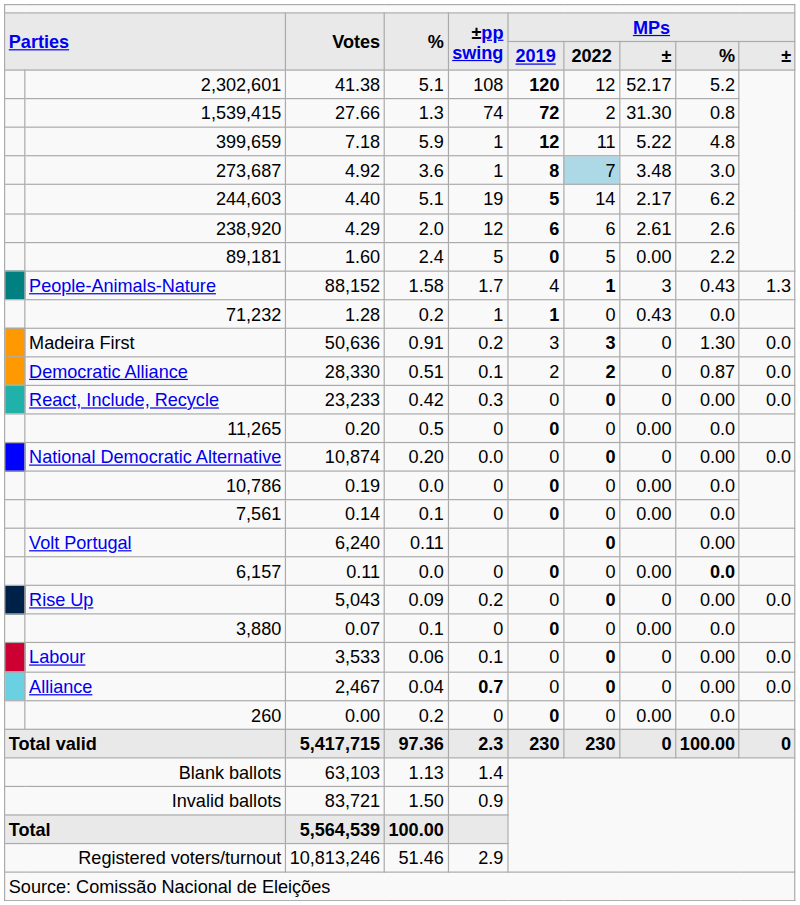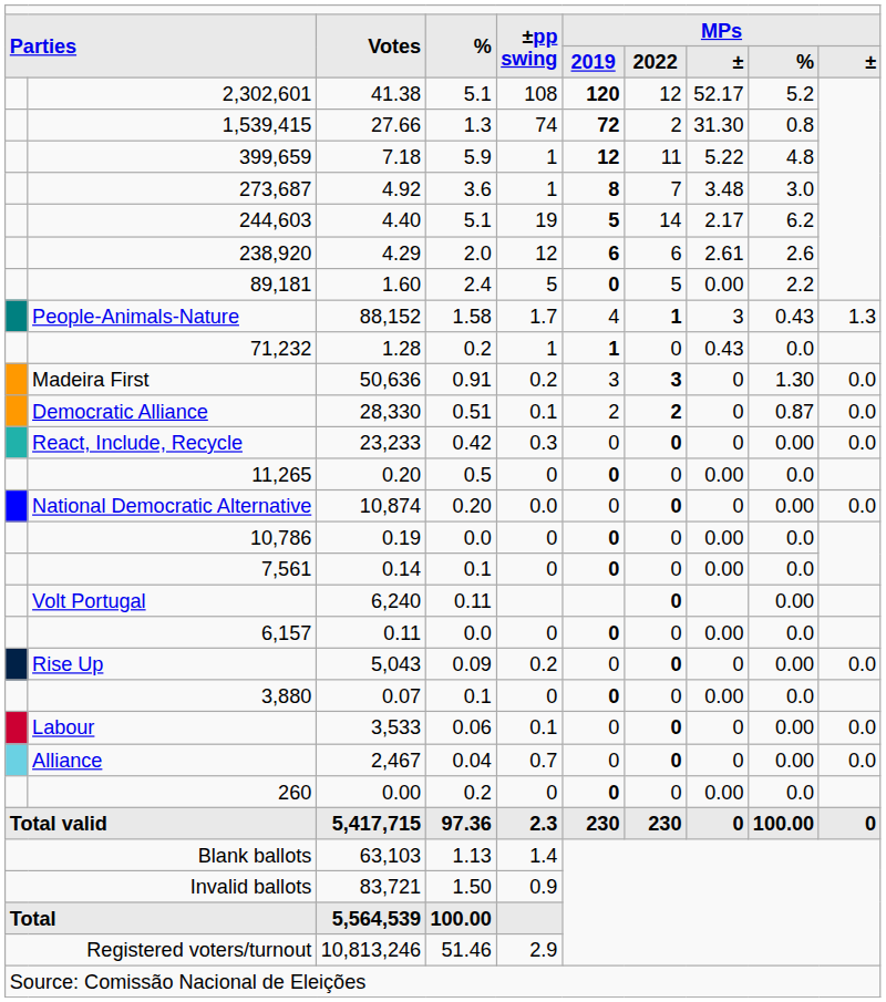273,687 | column 7: lightblue background -> no background
6,157 | column 9: bold -> normal
Alliance | column 5: bold -> normal
